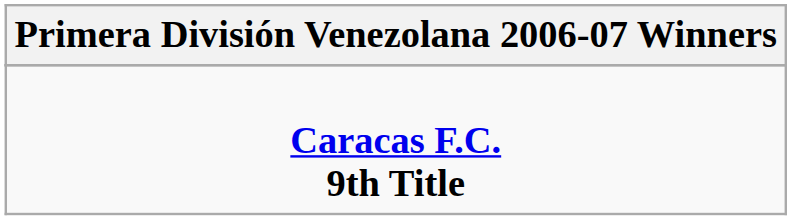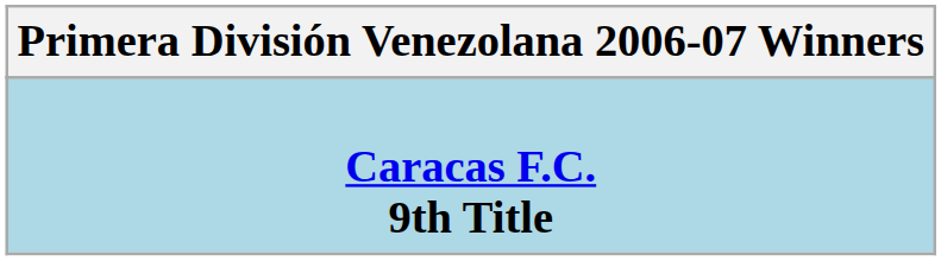row 2 | column 1: no background -> lightblue background
